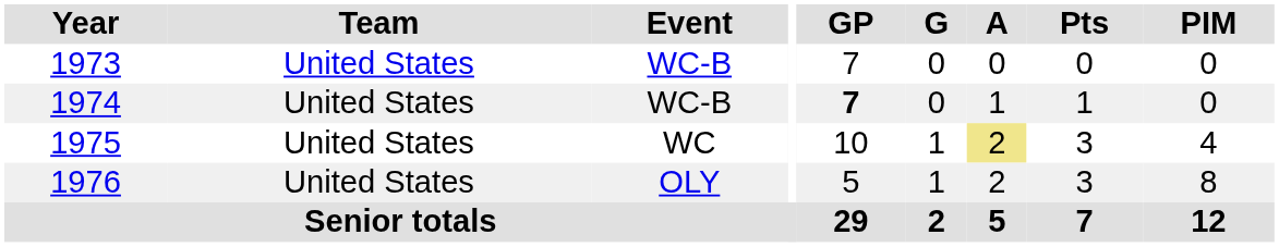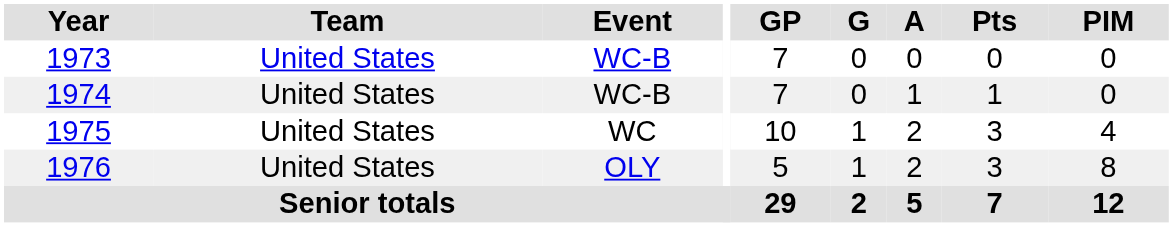1974 | GP: bold -> normal
1975 | A: khaki background -> no background
